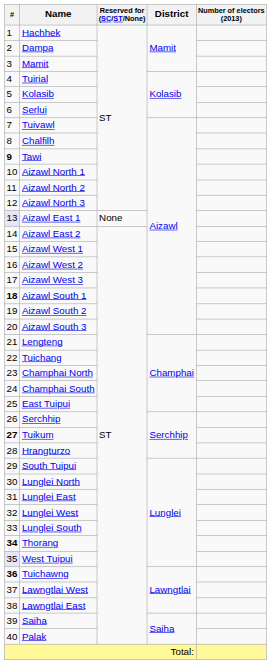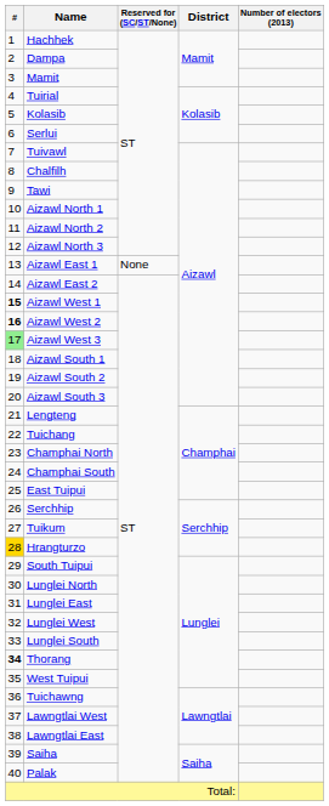Tawi | #: bold -> normal
Aizawl East 1 | #: lavender background -> no background
Aizawl West 1 | #: normal -> bold
Aizawl West 2 | #: normal -> bold
Aizawl West 3 | #: no background -> lightgreen background
Aizawl South 1 | #: bold -> normal
Tuikum | #: bold -> normal
Hrangturzo | #: no background -> gold background
West Tuipui | #: lavender background -> no background
Tuichawng | #: bold -> normal
